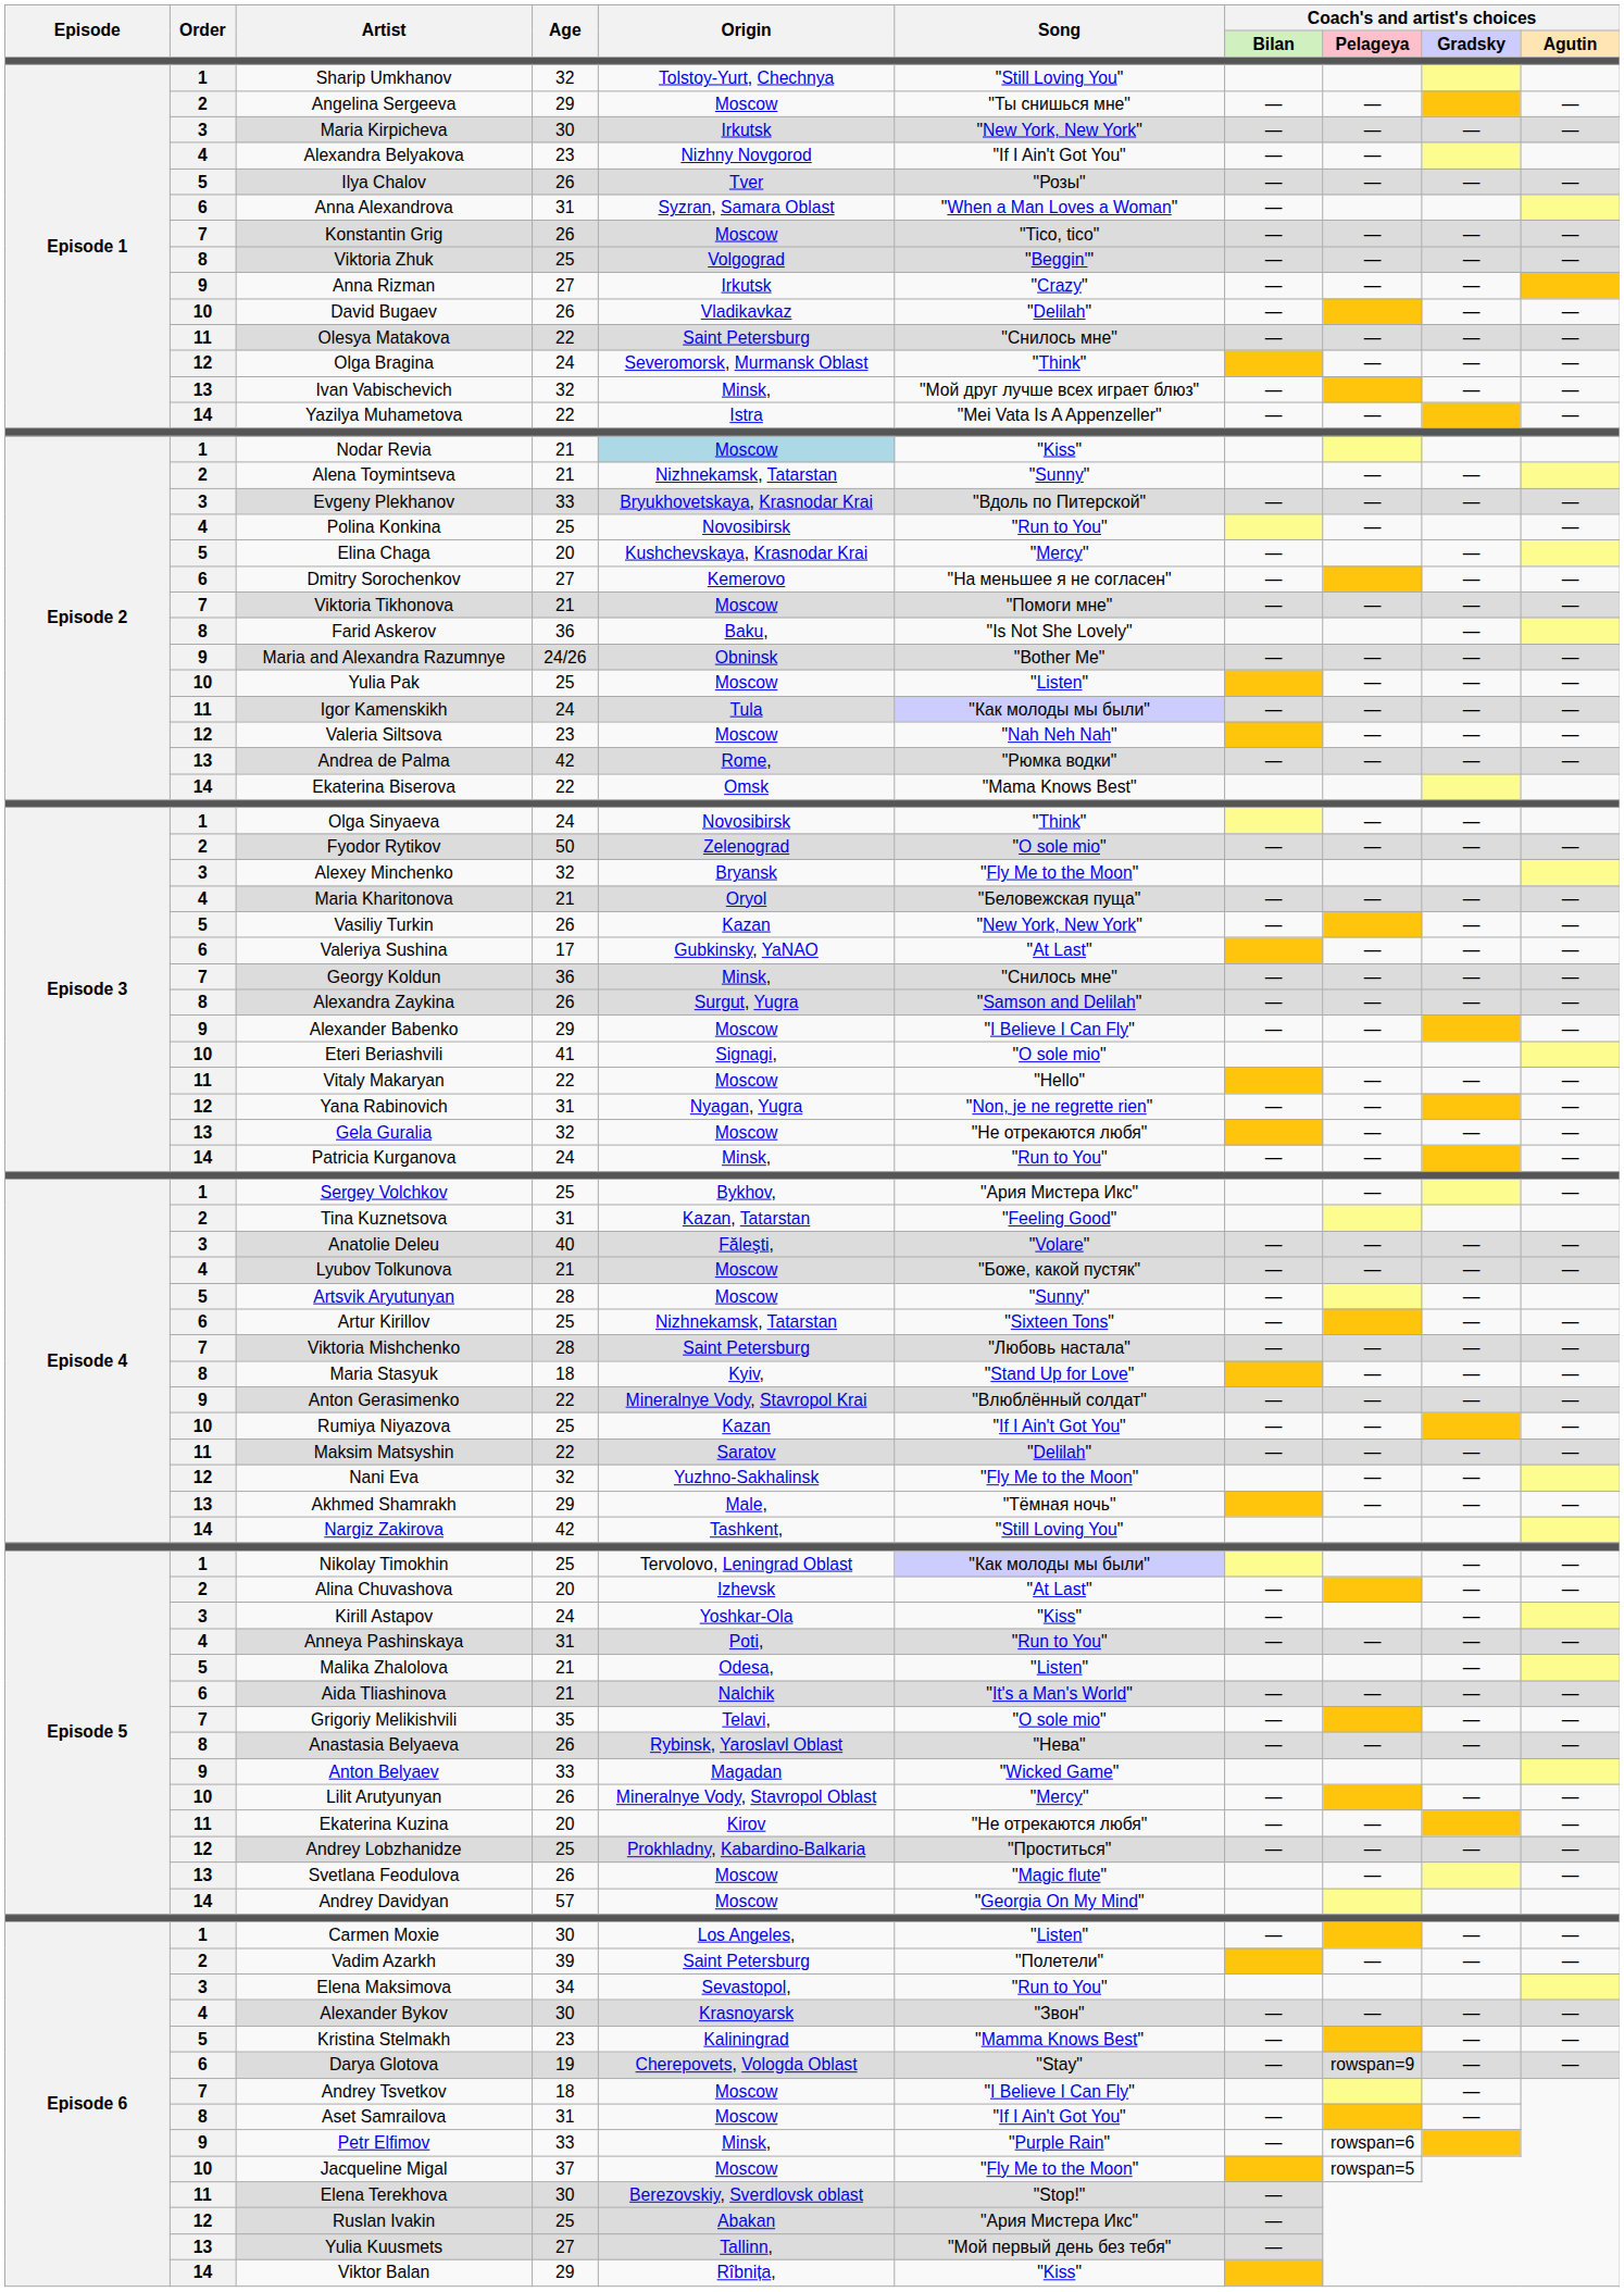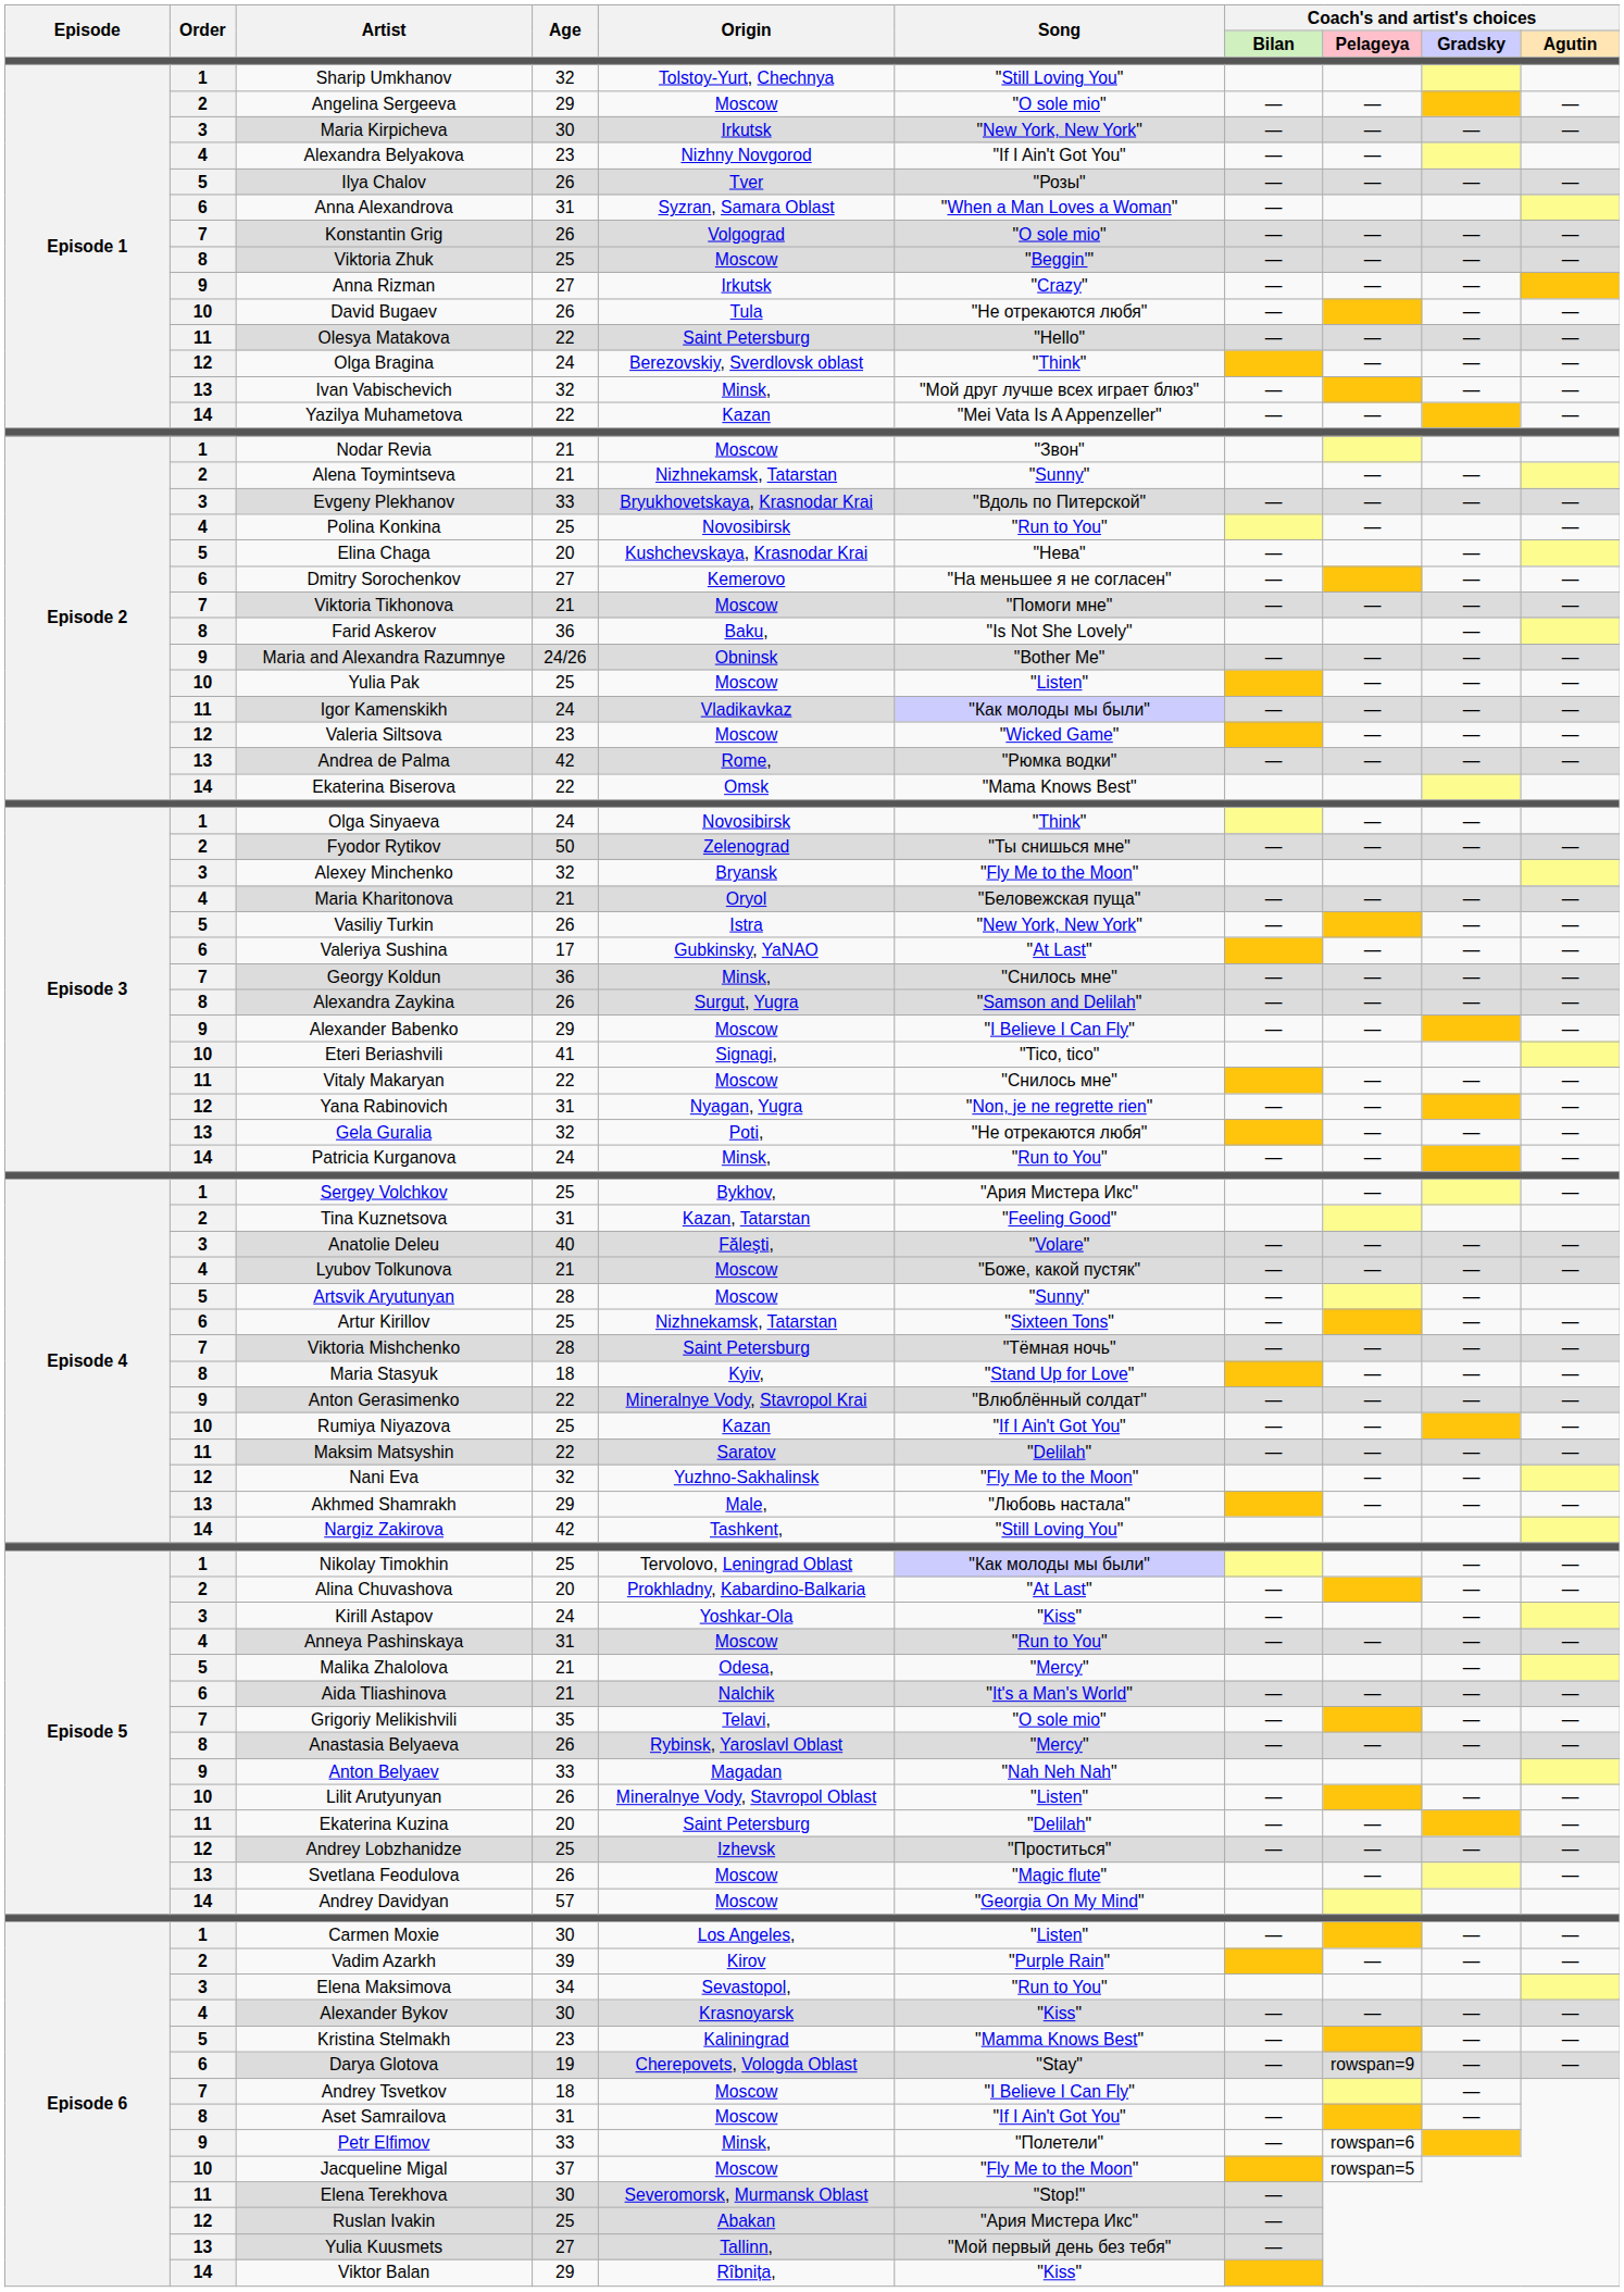Angelina Sergeeva | Song: "Ты снишься мне" -> "O sole mio"
Konstantin Grig | Origin: Moscow -> Volgograd
Konstantin Grig | Song: "Tico, tico" -> "O sole mio"
Viktoria Zhuk | Origin: Volgograd -> Moscow
David Bugaev | Origin: Vladikavkaz -> Tula
David Bugaev | Song: "Delilah" -> "Не отрекаются любя"
Olesya Matakova | Song: "Снилось мне" -> "Hello"
Olga Bragina | Origin: Severomorsk, Murmansk Oblast -> Berezovskiy, Sverdlovsk oblast
Yazilya Muhametova | Origin: Istra -> Kazan
Nodar Revia | Origin: lightblue background -> no background
Nodar Revia | Song: "Kiss" -> "Звон"
Elina Chaga | Song: "Mercy" -> "Нева"
Igor Kamenskikh | Origin: Tula -> Vladikavkaz
Valeria Siltsova | Song: "Nah Neh Nah" -> "Wicked Game"
Fyodor Rytikov | Song: "O sole mio" -> "Ты снишься мне"
Vasiliy Turkin | Origin: Kazan -> Istra
Eteri Beriashvili | Song: "O sole mio" -> "Tico, tico"
Vitaly Makaryan | Song: "Hello" -> "Снилось мне"
Gela Guralia | Origin: Moscow -> Poti,
Viktoria Mishchenko | Song: "Любовь настала" -> "Тёмная ночь"
Akhmed Shamrakh | Song: "Тёмная ночь" -> "Любовь настала"
Alina Chuvashova | Origin: Izhevsk -> Prokhladny, Kabardino-Balkaria
Anneya Pashinskaya | Origin: Poti, -> Moscow
Malika Zhalolova | Song: "Listen" -> "Mercy"
Anastasia Belyaeva | Song: "Нева" -> "Mercy"
Anton Belyaev | Song: "Wicked Game" -> "Nah Neh Nah"
Lilit Arutyunyan | Song: "Mercy" -> "Listen"
Ekaterina Kuzina | Origin: Kirov -> Saint Petersburg
Ekaterina Kuzina | Song: "Не отрекаются любя" -> "Delilah"
Andrey Lobzhanidze | Origin: Prokhladny, Kabardino-Balkaria -> Izhevsk
Vadim Azarkh | Origin: Saint Petersburg -> Kirov
Vadim Azarkh | Song: "Полетели" -> "Purple Rain"
Alexander Bykov | Song: "Звон" -> "Kiss"
Petr Elfimov | Song: "Purple Rain" -> "Полетели"
Elena Terekhova | Origin: Berezovskiy, Sverdlovsk oblast -> Severomorsk, Murmansk Oblast
